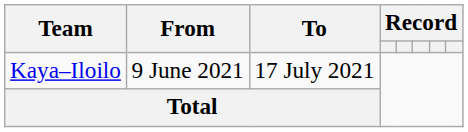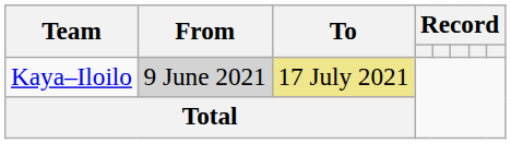Kaya–Iloilo | From: no background -> lightgrey background
Kaya–Iloilo | To: no background -> khaki background
